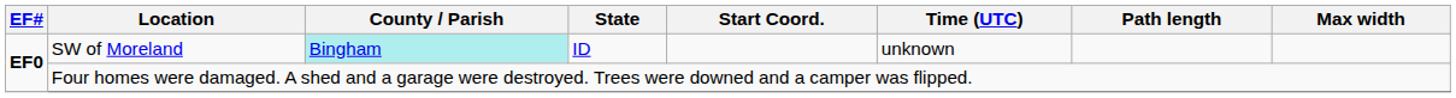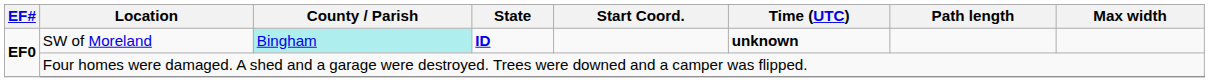SW of Moreland | State: normal -> bold
SW of Moreland | Time (UTC): normal -> bold
